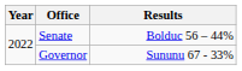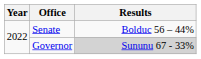Governor | Results: no background -> lightgrey background
